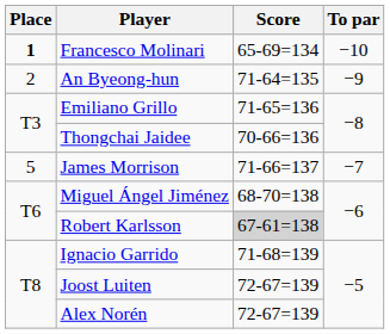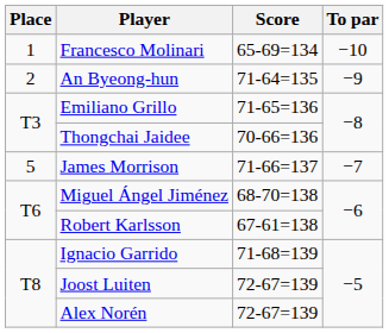Francesco Molinari | Place: bold -> normal
Robert Karlsson | Score: lightgrey background -> no background
